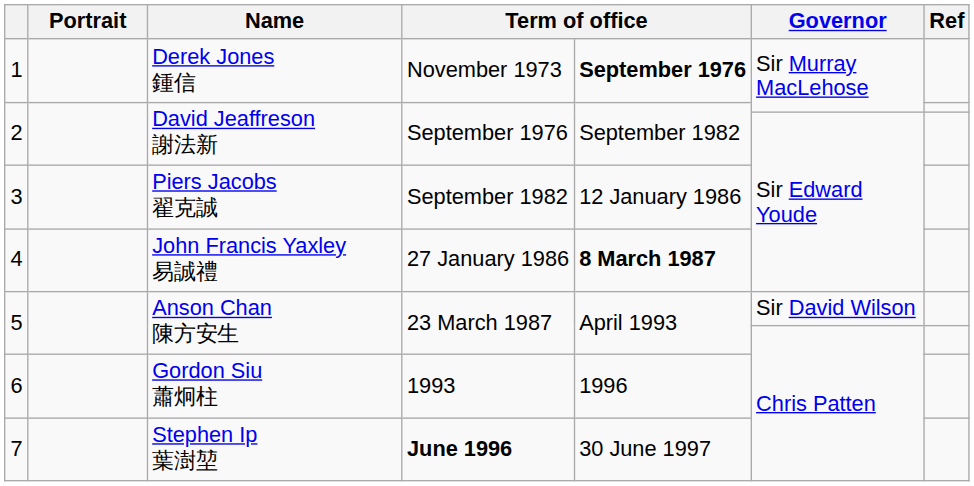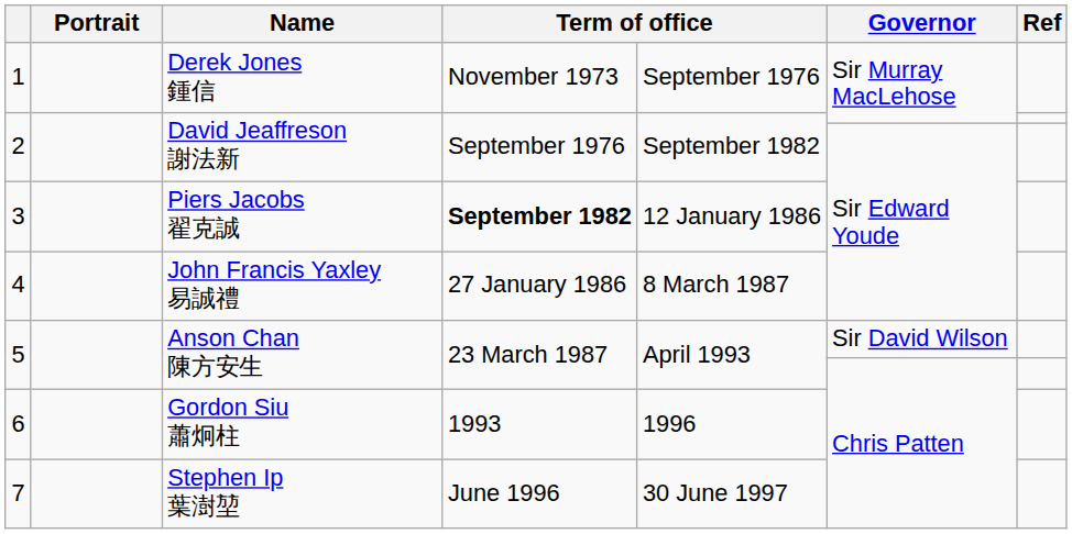1 | column 5: bold -> normal
3 | column 4: normal -> bold
4 | column 5: bold -> normal
7 | column 4: bold -> normal
